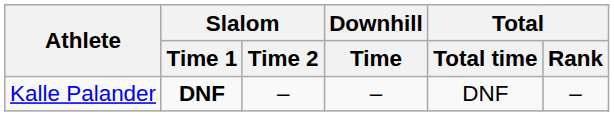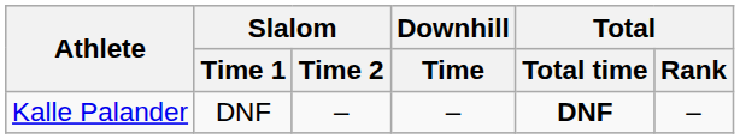Kalle Palander | Slalom / Time 1: bold -> normal
Kalle Palander | Total / Total time: normal -> bold
